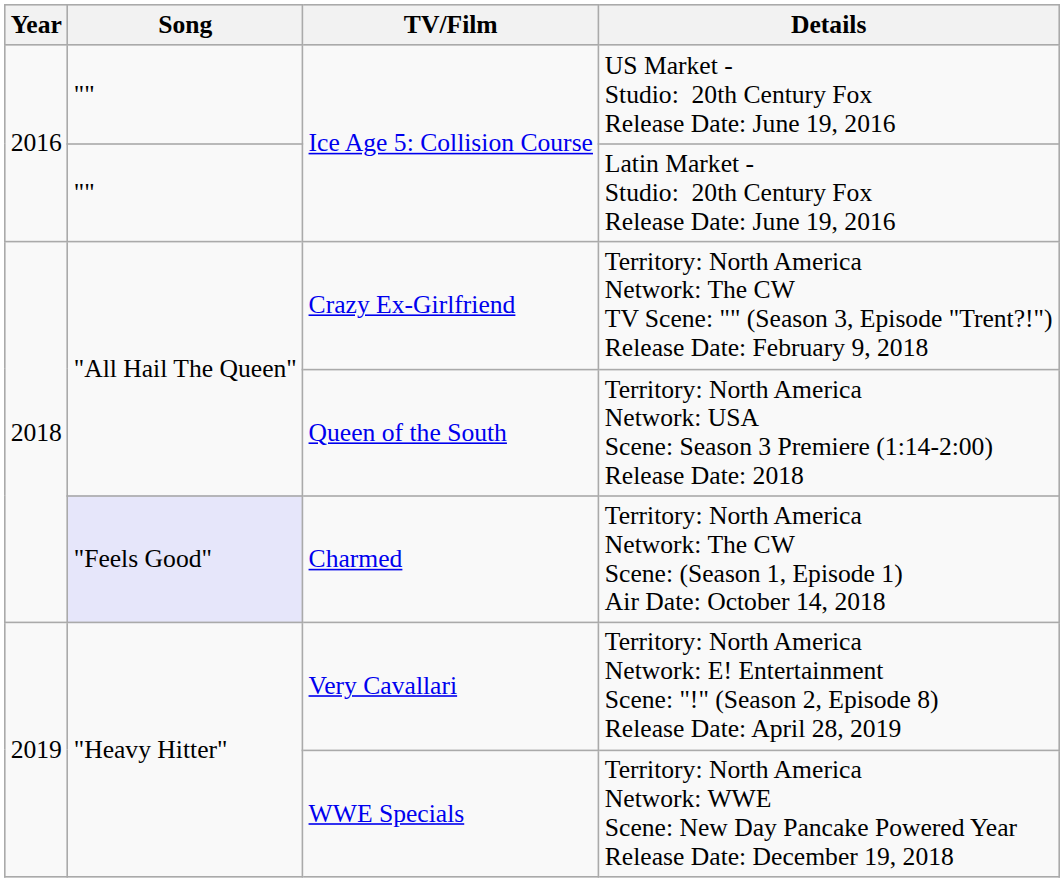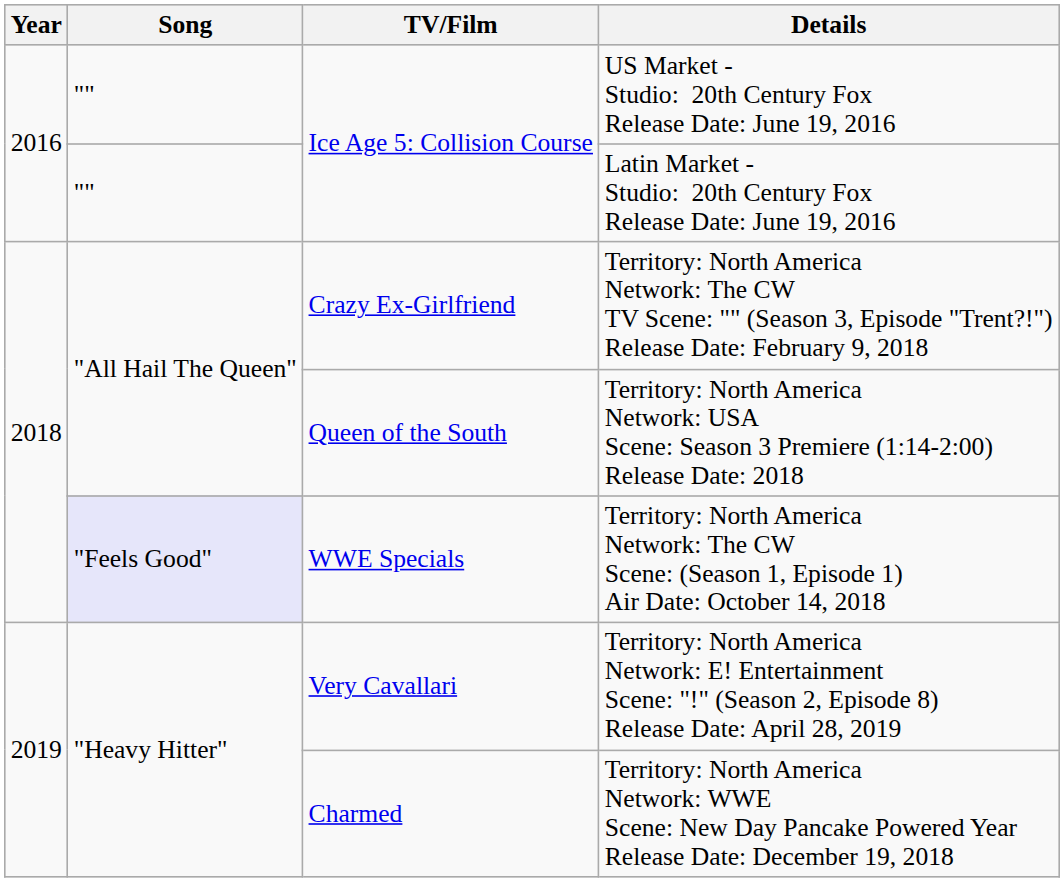row 6 | TV/Film: Charmed -> WWE Specials
row 8 | TV/Film: WWE Specials -> Charmed
